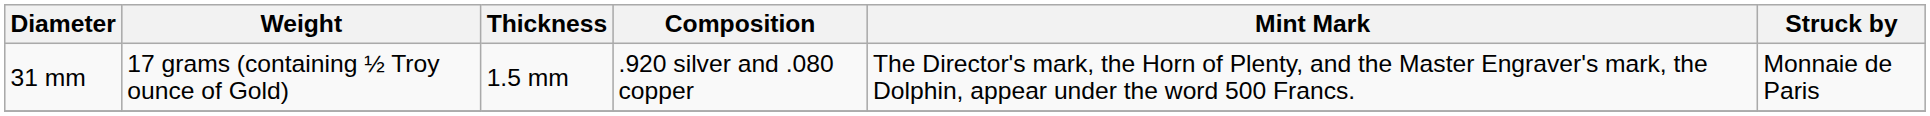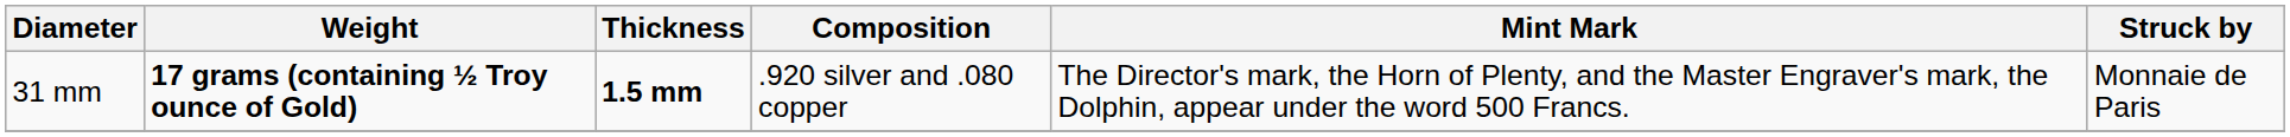31 mm | Weight: normal -> bold
31 mm | Thickness: normal -> bold
